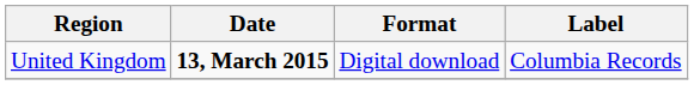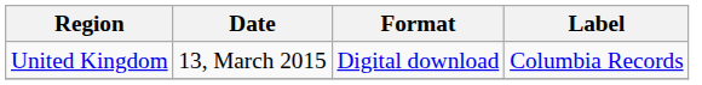United Kingdom | Date: bold -> normal
